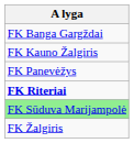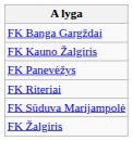row 5 | column 1: bold -> normal
row 6 | column 1: lightgreen background -> no background
